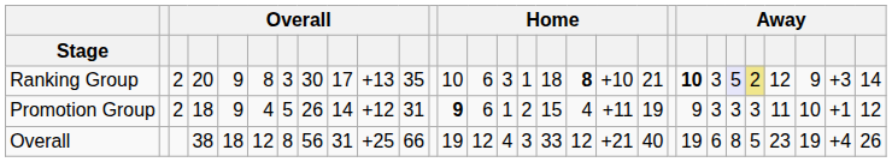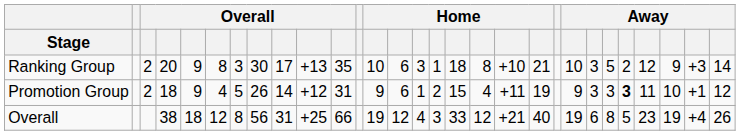Ranking Group | column 18: bold -> normal
Ranking Group | column 22: bold -> normal
Ranking Group | column 24: lavender background -> no background
Ranking Group | column 25: khaki background -> no background
Promotion Group | column 13: bold -> normal
Promotion Group | column 25: normal -> bold
